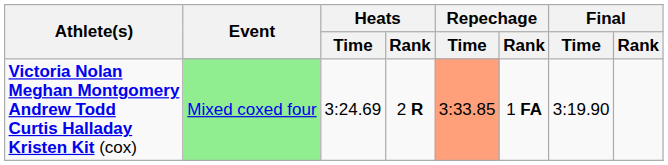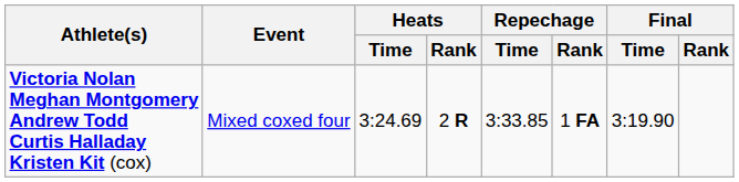row 3 | Event: lightgreen background -> no background
row 3 | Repechage / Time: lightsalmon background -> no background
